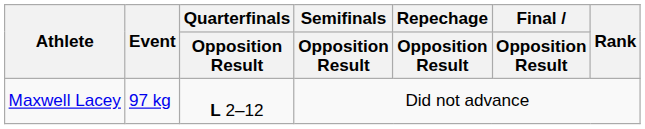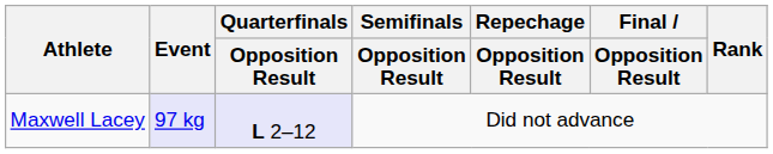Maxwell Lacey | Event: no background -> lavender background
Maxwell Lacey | Quarterfinals / Opposition Result: no background -> lavender background
